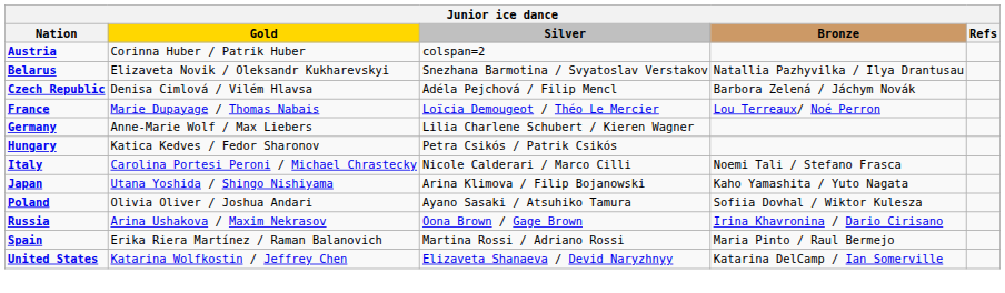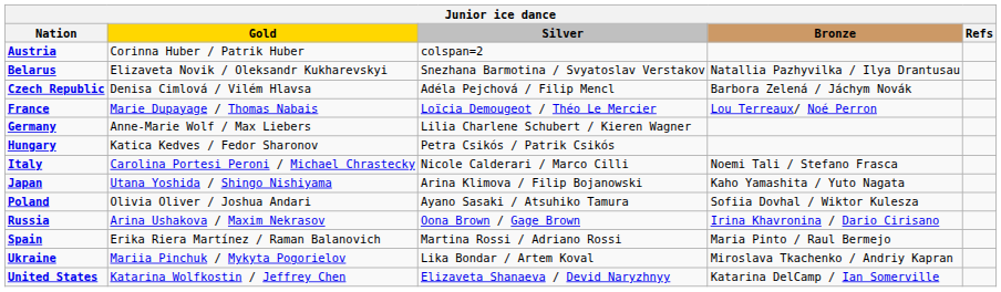+ row: Ukraine | Mariia Pinchuk / Mykyta Pogorielov | Lika Bondar / Artem Koval | Miroslava Tkachenko / Andriy Kapran
